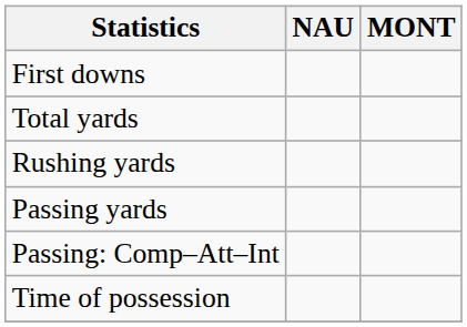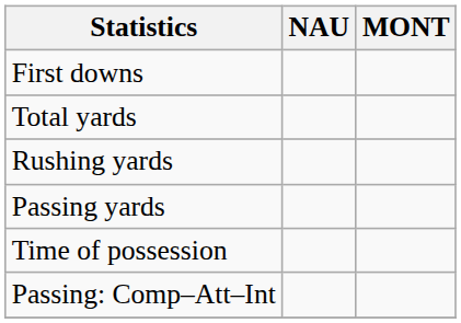rows swapped: Passing: Comp–Att–Int <-> Time of possession
